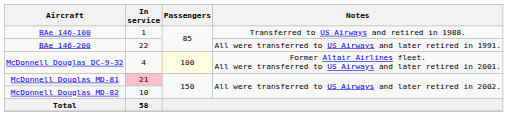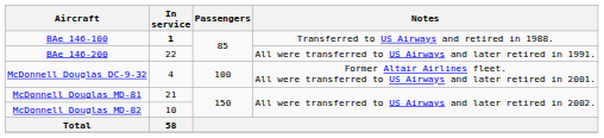BAe 146-100 | In service: normal -> bold
McDonnell Douglas DC-9-32 | Passengers: lightyellow background -> no background
McDonnell Douglas MD-81 | In service: pink background -> no background
